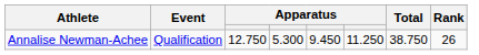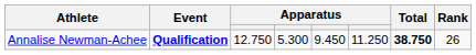Annalise Newman-Achee | Event: normal -> bold
Annalise Newman-Achee | Total: normal -> bold
